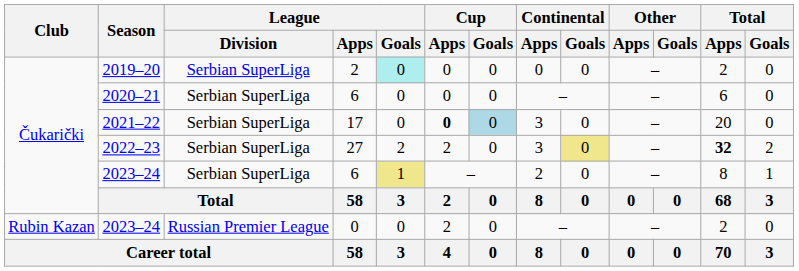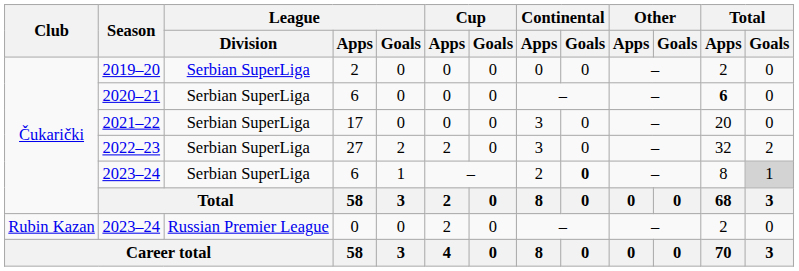2019–20 | League / Goals: paleturquoise background -> no background
2020–21 | Total / Apps: normal -> bold
2021–22 | Cup / Apps: bold -> normal
2021–22 | Cup / Goals: lightblue background -> no background
2022–23 | Continental / Goals: khaki background -> no background
2022–23 | Total / Apps: bold -> normal
2023–24 / 6 | League / Goals: khaki background -> no background
2023–24 / 6 | Continental / Goals: normal -> bold
2023–24 / 6 | Total / Goals: no background -> lightgrey background
